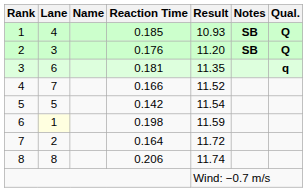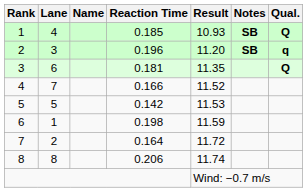row 3 | Reaction Time: 0.176 -> 0.196
row 3 | Qual.: Q -> q
row 4 | Qual.: q -> Q
row 6 | Result: 11.54 -> 11.53
row 7 | Lane: lightyellow background -> no background
